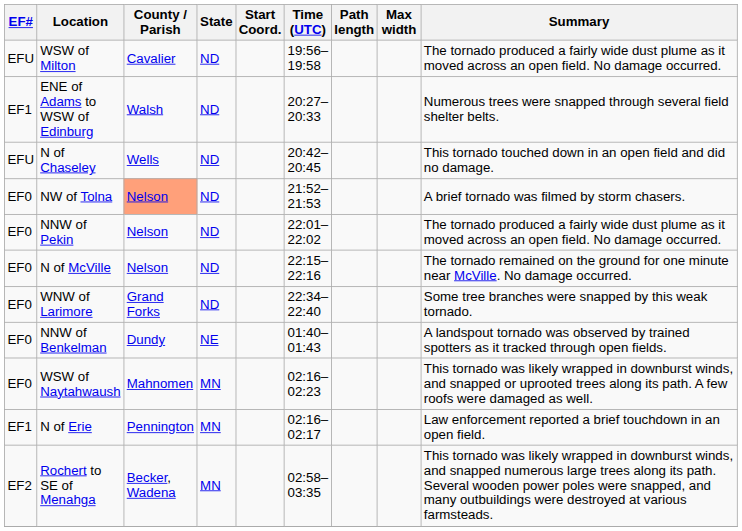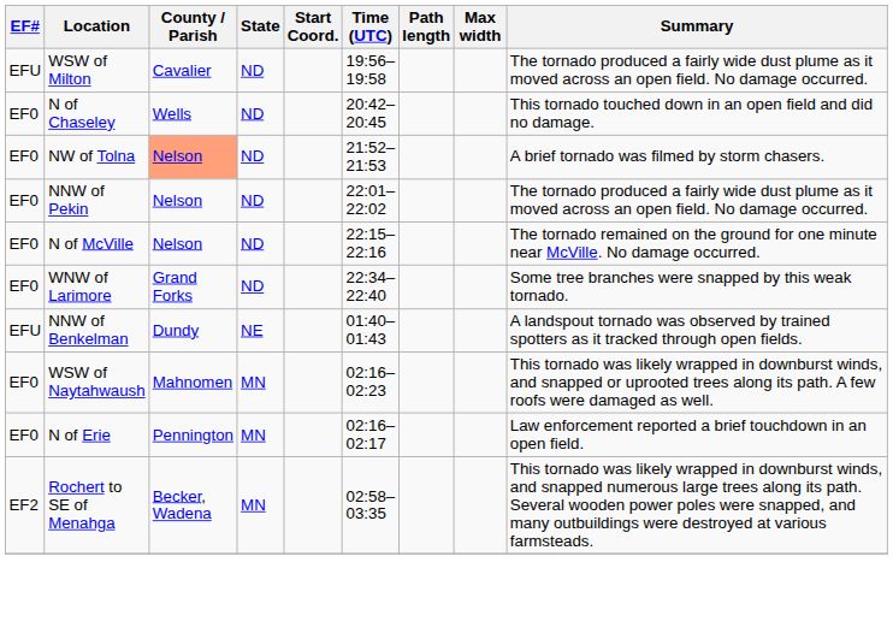- row: EF1 | ENE of Adams to WSW of Edinburg | Walsh | ND | 20:27–20:33 | Numerous trees were snapped through several field shelter belts.
N of Chaseley | EF#: EFU -> EF0
NNW of Benkelman | EF#: EF0 -> EFU
N of Erie | EF#: EF1 -> EF0
